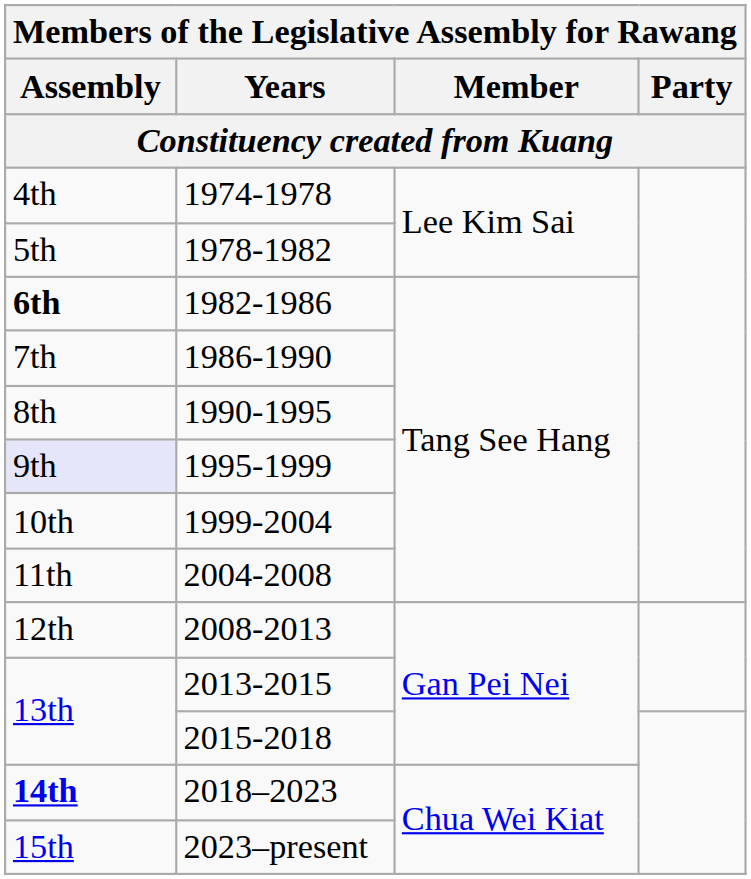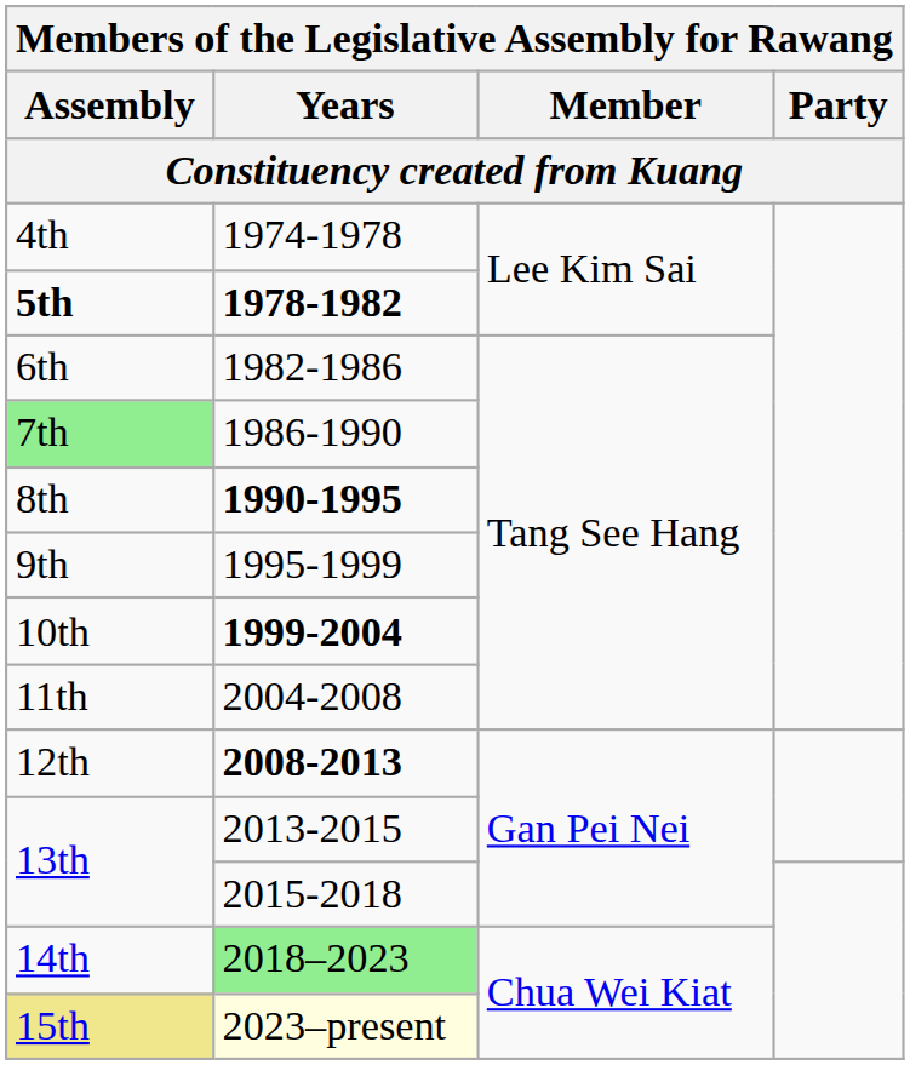5th | Assembly: normal -> bold
5th | Years: normal -> bold
6th | Assembly: bold -> normal
7th | Assembly: no background -> lightgreen background
8th | Years: normal -> bold
9th | Assembly: lavender background -> no background
10th | Years: normal -> bold
12th | Years: normal -> bold
14th | Assembly: bold -> normal
14th | Years: no background -> lightgreen background
15th | Assembly: no background -> khaki background
15th | Years: no background -> lightyellow background
